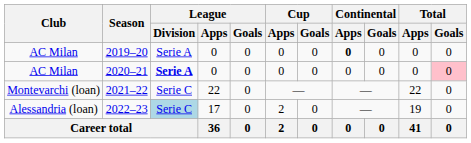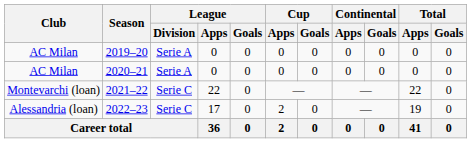2019–20 | Continental / Apps: bold -> normal
2020–21 | League / Division: bold -> normal
2020–21 | Total / Goals: pink background -> no background
2022–23 | League / Division: lightblue background -> no background
